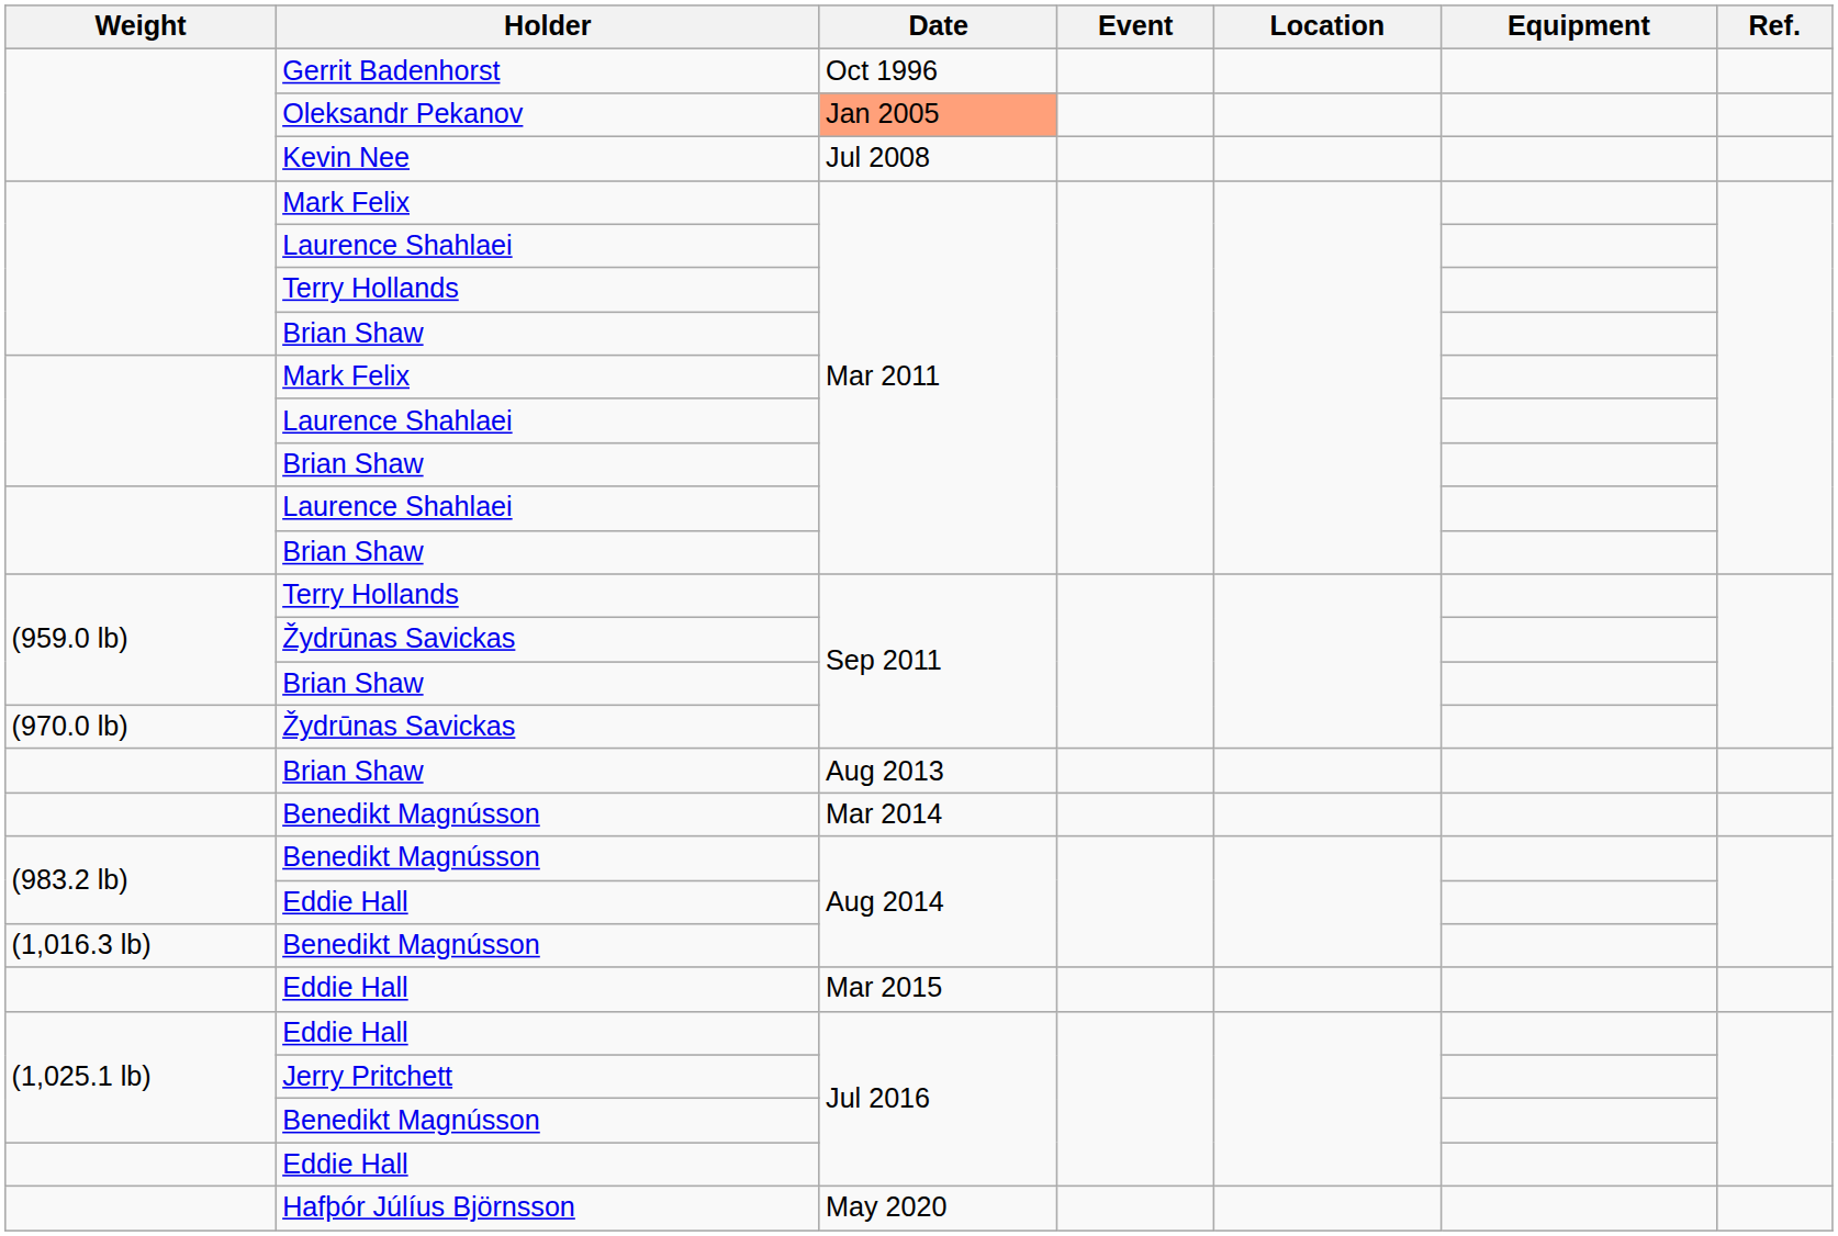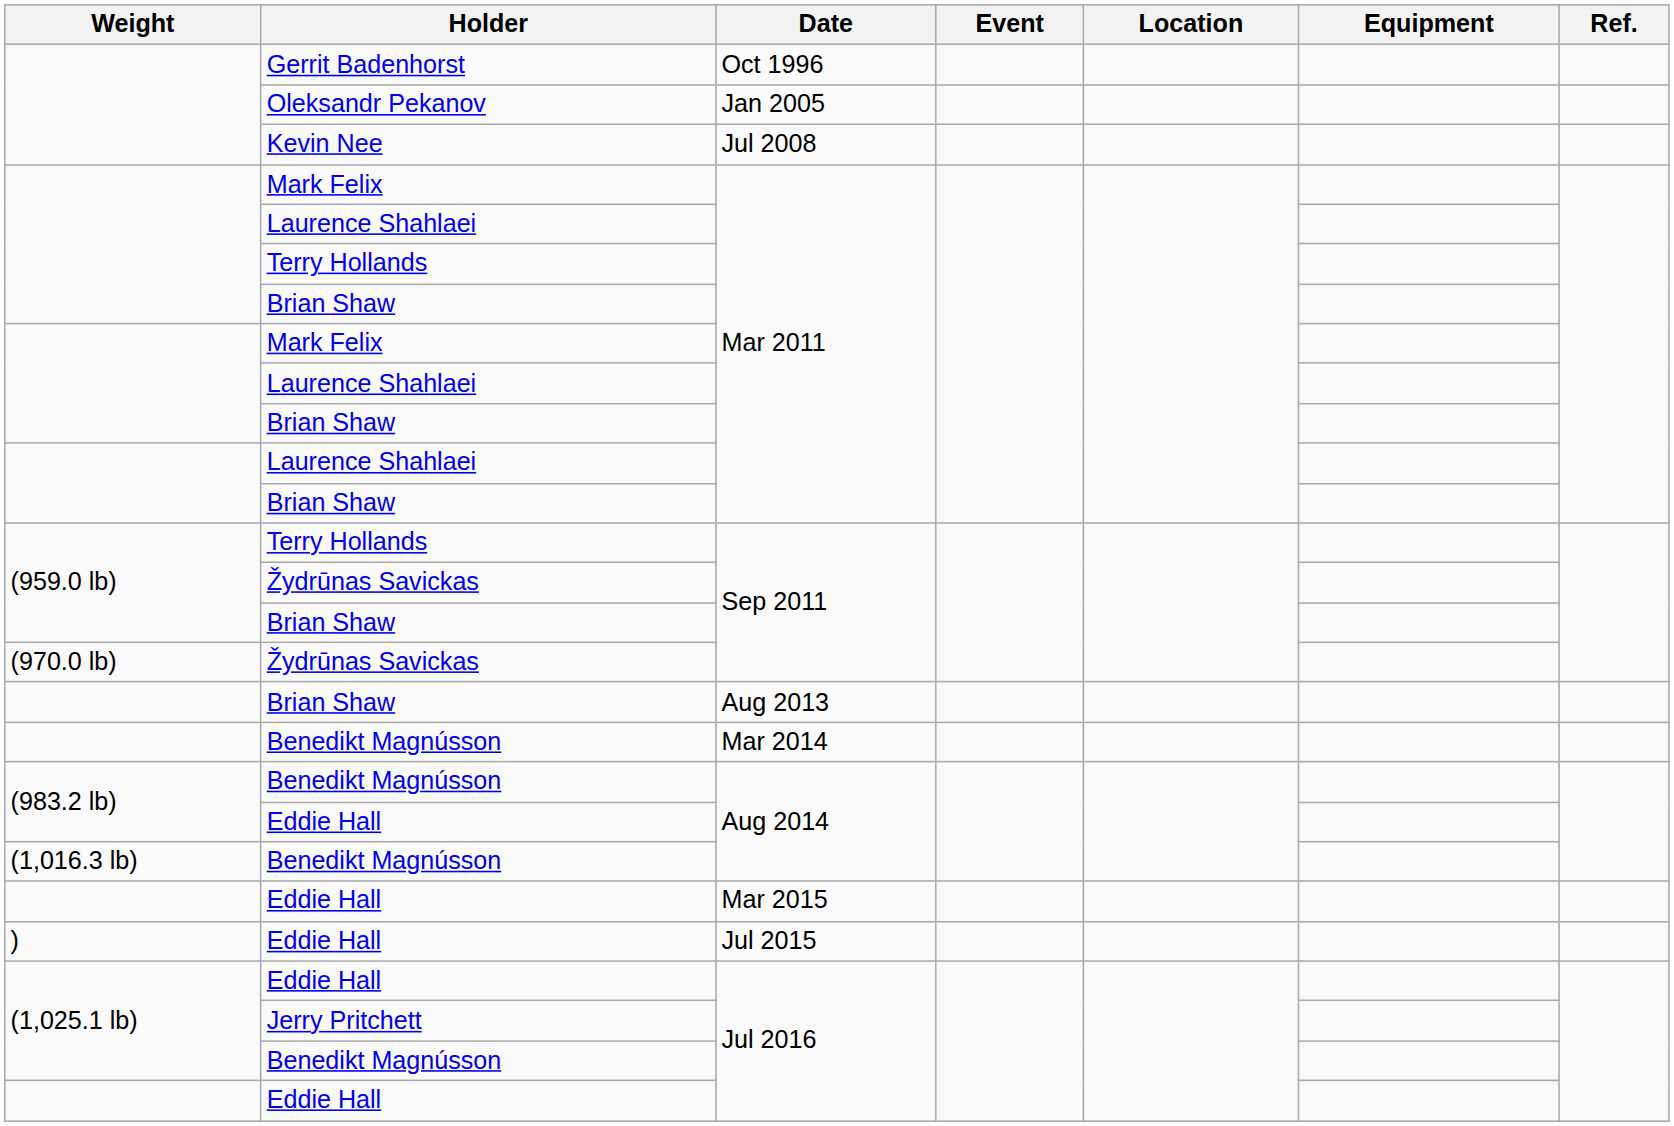Oleksandr Pekanov | Date: lightsalmon background -> no background
+ row: ) | Eddie Hall | Jul 2015
- row: Hafþór Júlíus Björnsson | May 2020
